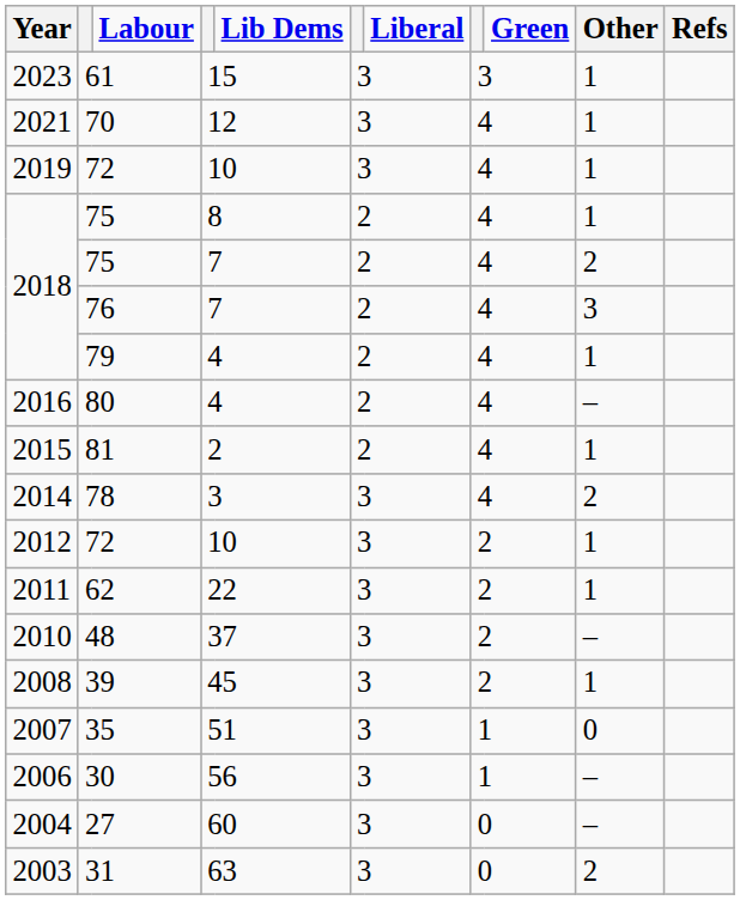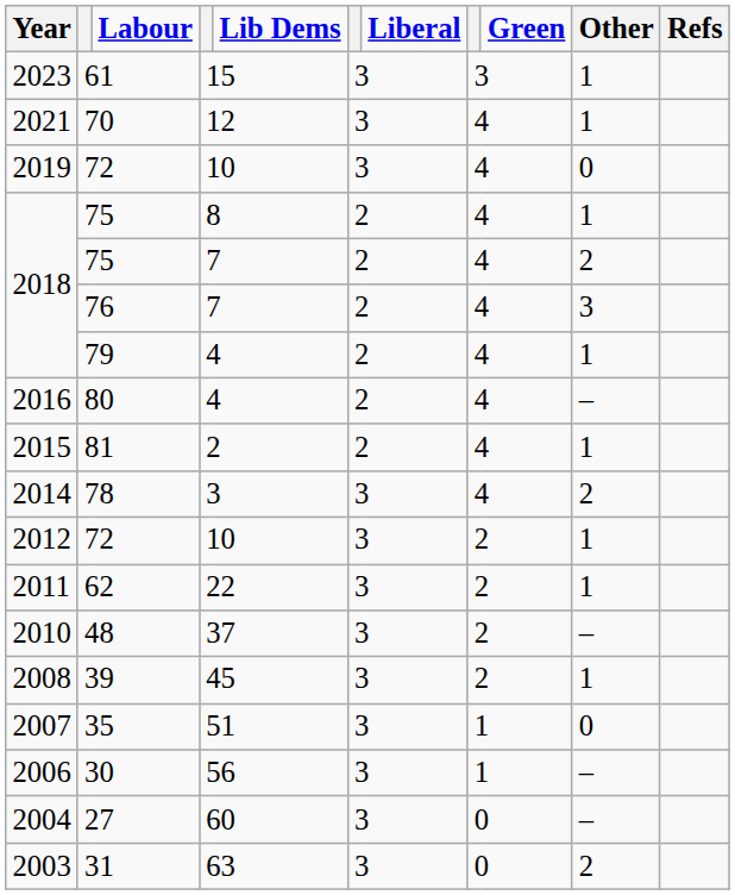2019 / 72 | Other: 1 -> 0
